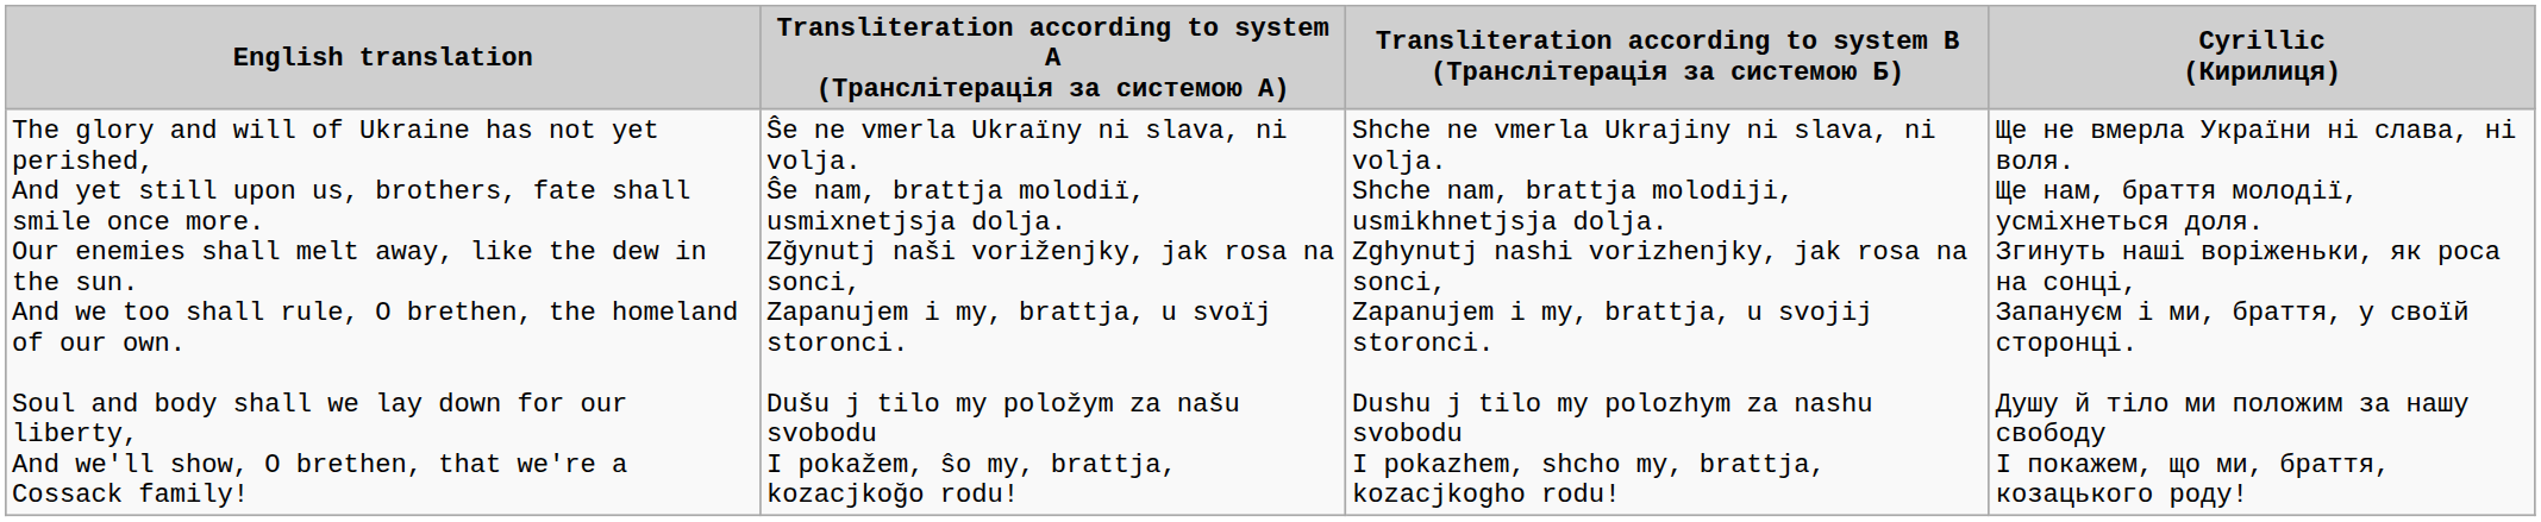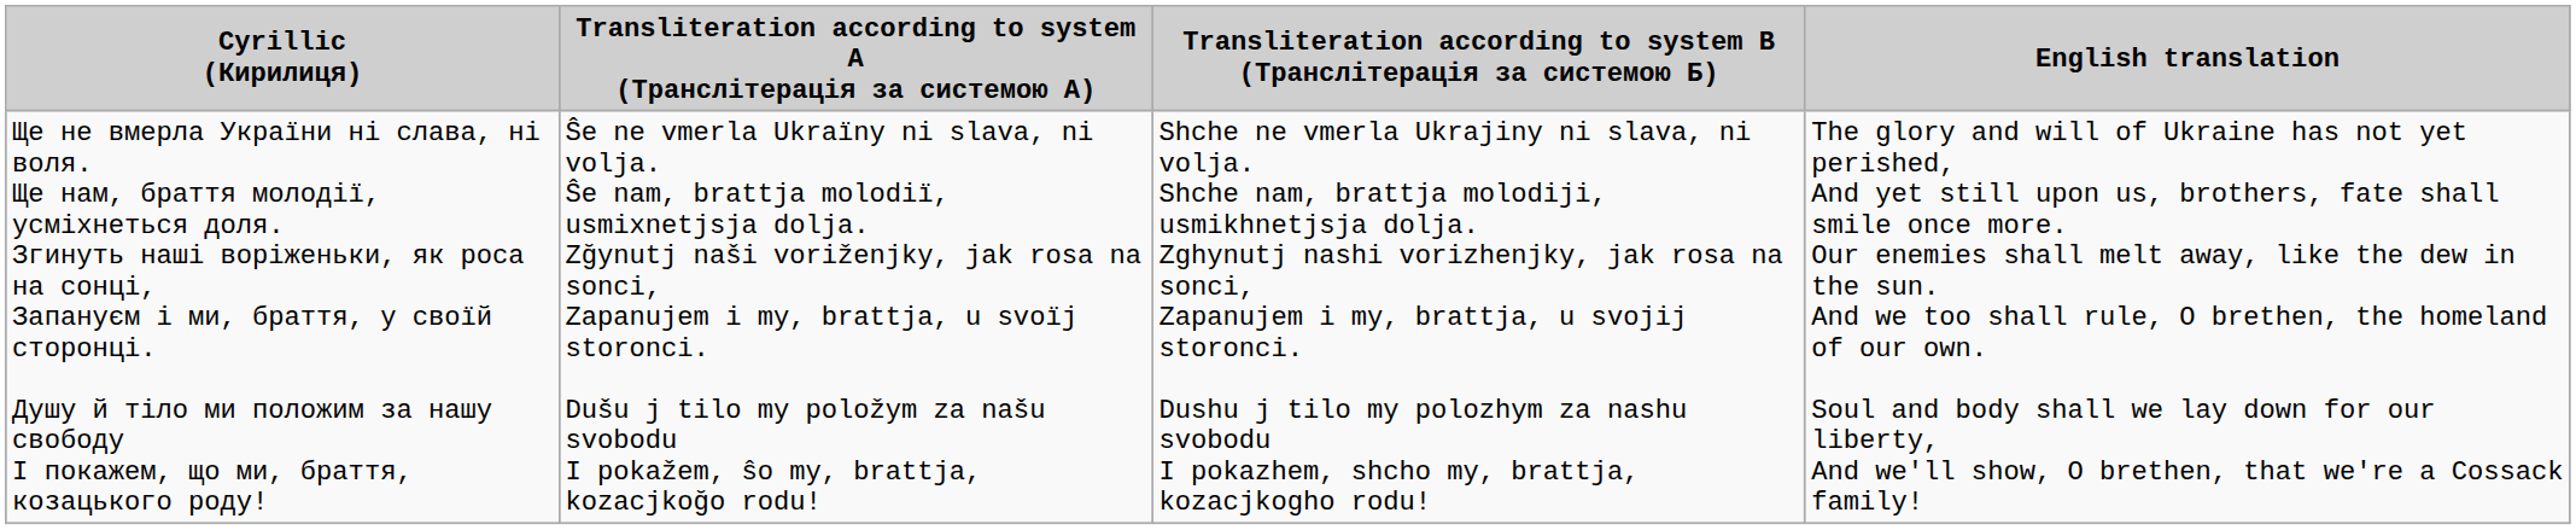columns swapped: Cyrillic (Кирилиця) <-> English translation
